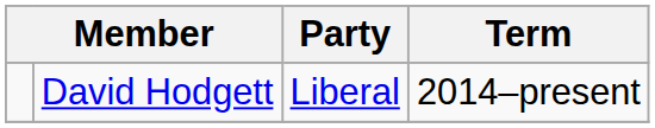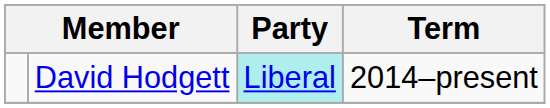David Hodgett | Party: no background -> paleturquoise background
